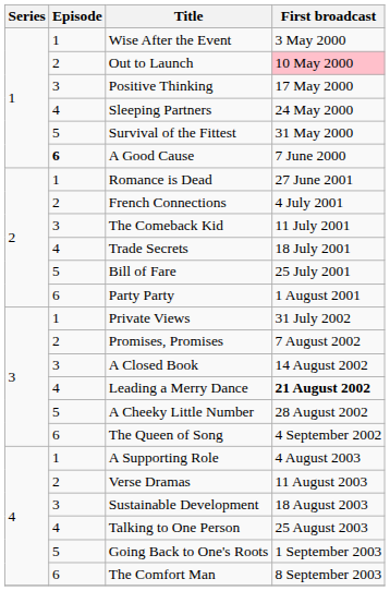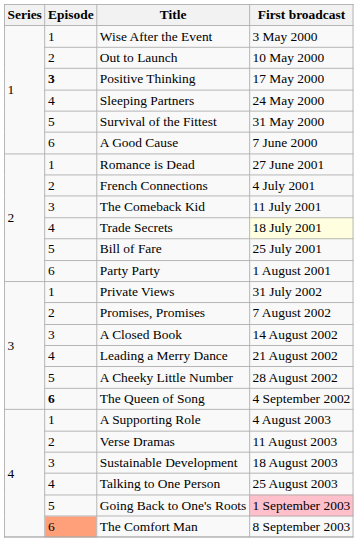Out to Launch | First broadcast: pink background -> no background
Positive Thinking | Episode: normal -> bold
A Good Cause | Episode: bold -> normal
Trade Secrets | First broadcast: no background -> lightyellow background
Leading a Merry Dance | First broadcast: bold -> normal
The Queen of Song | Episode: normal -> bold
Going Back to One's Roots | First broadcast: no background -> pink background
The Comfort Man | Episode: no background -> lightsalmon background
